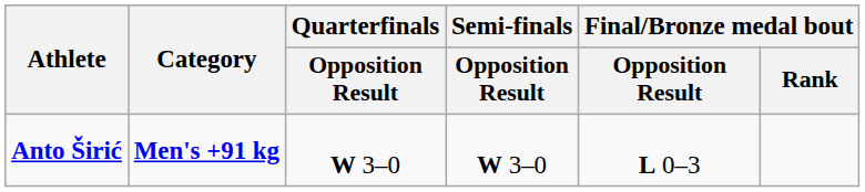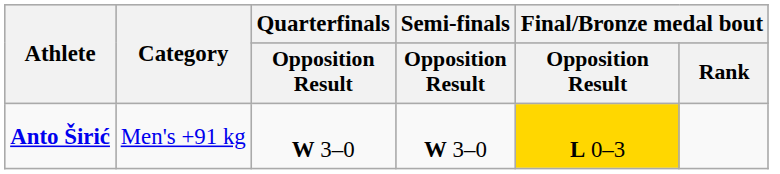Anto Širić | Category: bold -> normal
Anto Širić | Final/Bronze medal bout / Opposition Result: no background -> gold background
